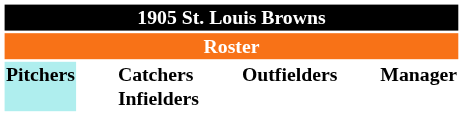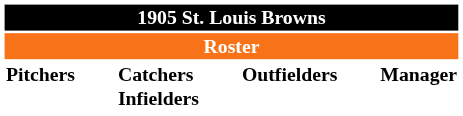Pitchers | column 1: paleturquoise background -> no background
